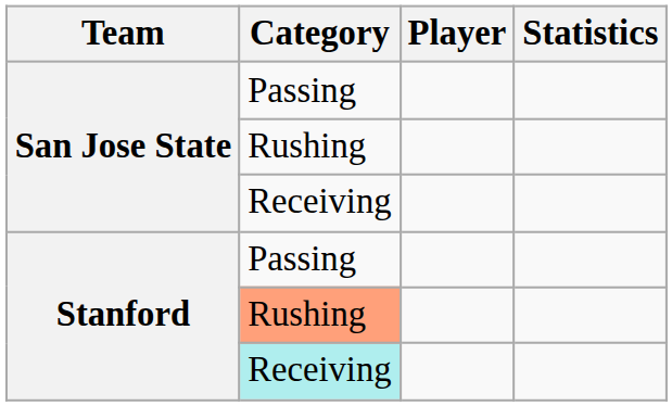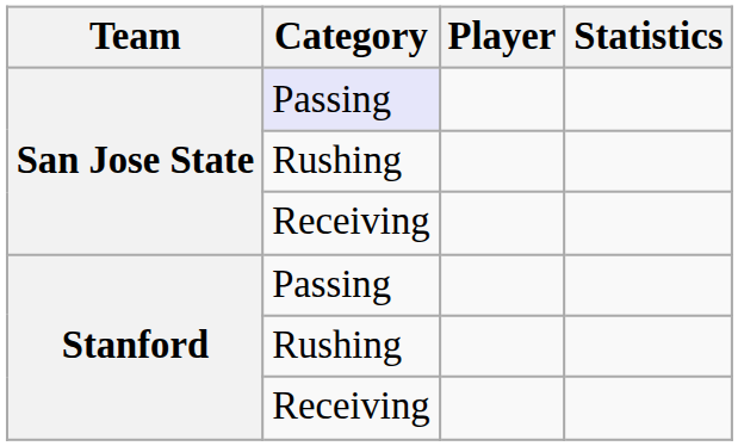San Jose State / Passing | Category: no background -> lavender background
Stanford / Rushing | Category: lightsalmon background -> no background
Stanford / Receiving | Category: paleturquoise background -> no background
